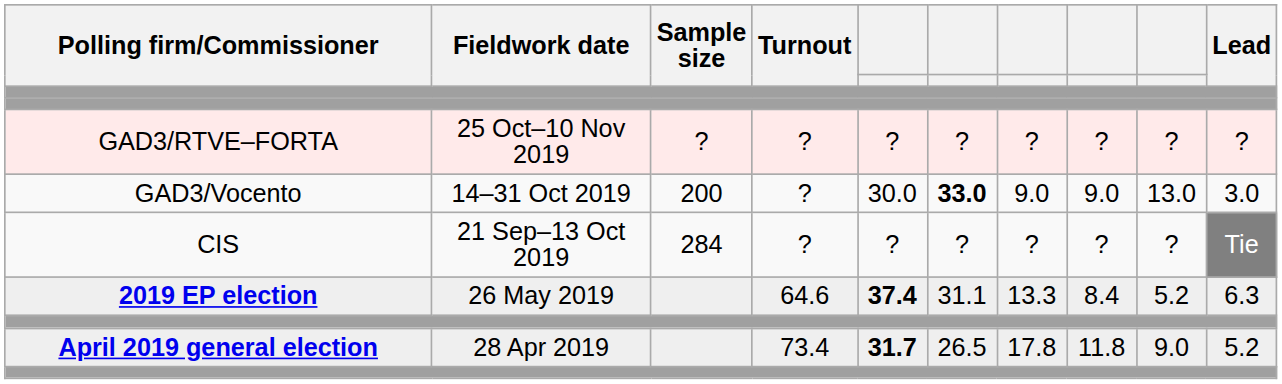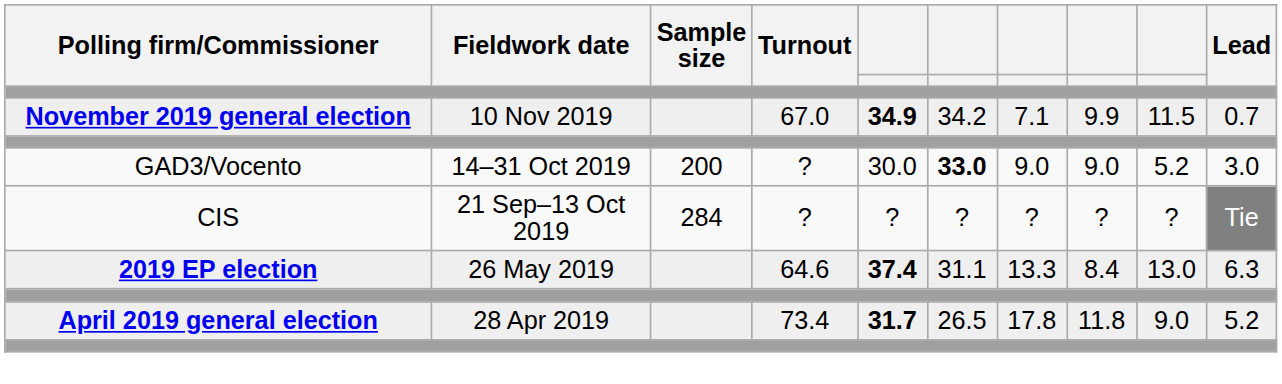+ row: November 2019 general election | 10 Nov 2019 | 67.0 | 34.9 | 34.2 | 7.1 | 9.9 | 11.5 | 0.7
- row: GAD3/RTVE–FORTA | 25 Oct–10 Nov 2019 | ? | ? | ? | ? | ? | ? | ? | ?
GAD3/Vocento | column 9: 13.0 -> 5.2
2019 EP election | column 9: 5.2 -> 13.0
